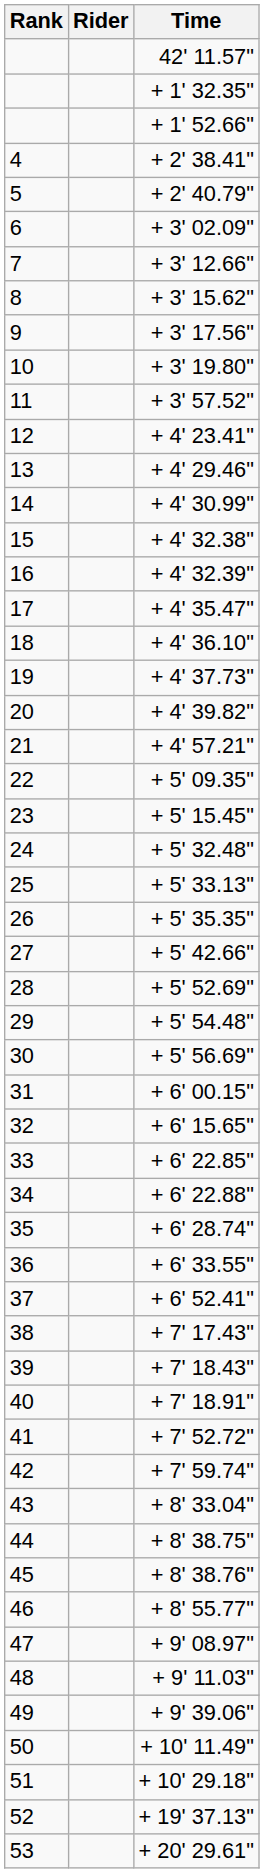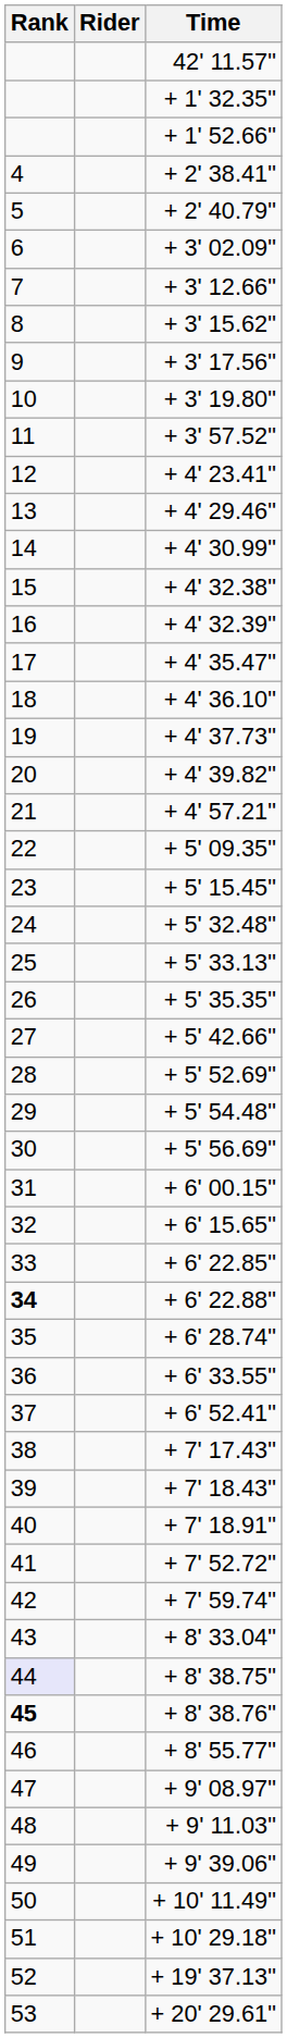+ 6' 22.88" | Rank: normal -> bold
+ 8' 38.75" | Rank: no background -> lavender background
+ 8' 38.76" | Rank: normal -> bold
